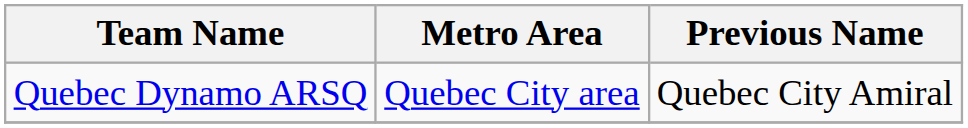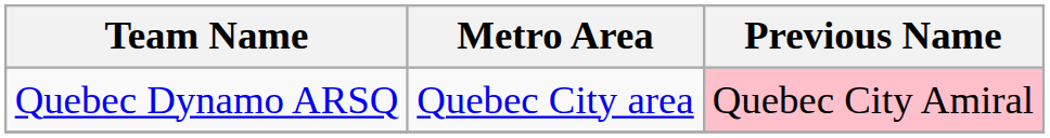Quebec Dynamo ARSQ | Previous Name: no background -> pink background
